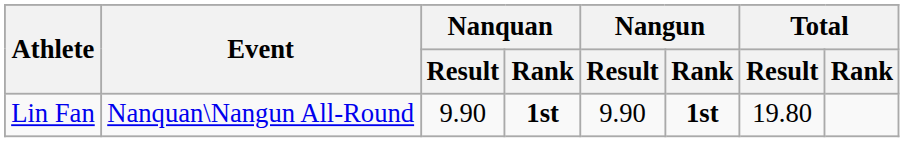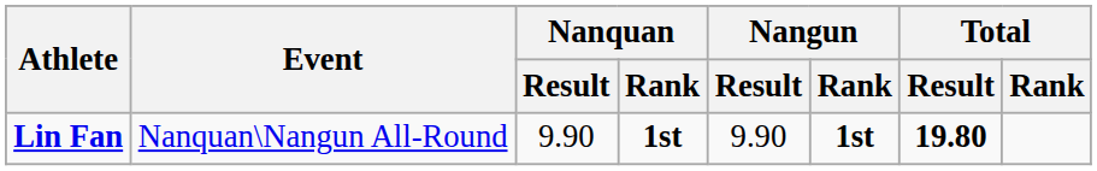row 3 | Athlete: normal -> bold
row 3 | Total / Result: normal -> bold
